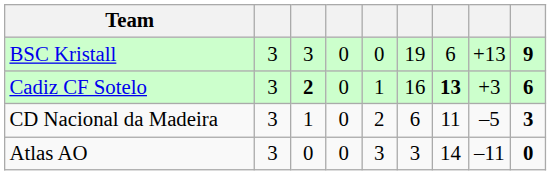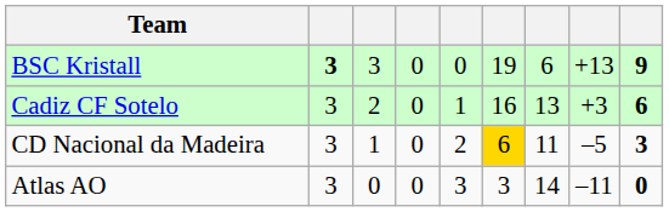BSC Kristall | column 2: normal -> bold
Cadiz CF Sotelo | column 3: bold -> normal
Cadiz CF Sotelo | column 7: bold -> normal
CD Nacional da Madeira | column 6: no background -> gold background
